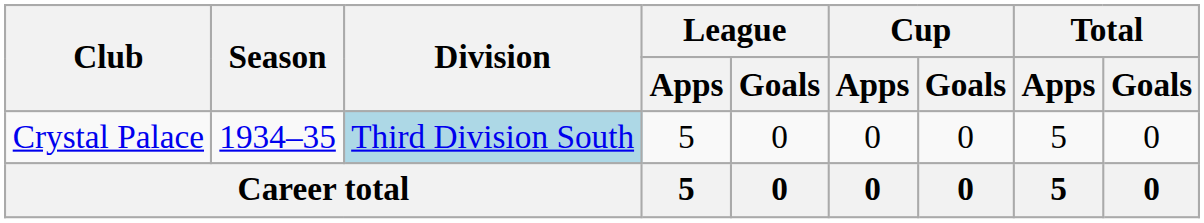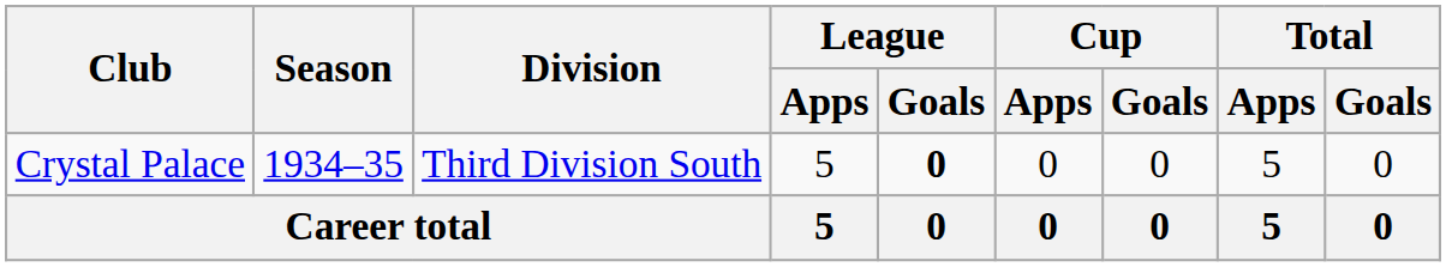Crystal Palace | Division: lightblue background -> no background
Crystal Palace | League / Goals: normal -> bold
